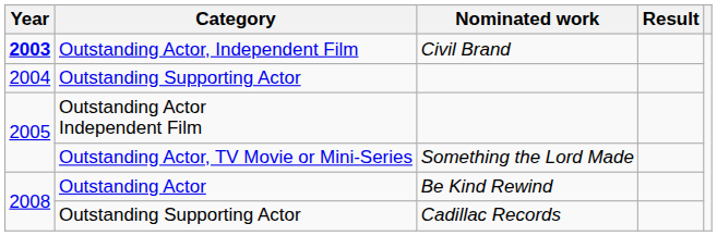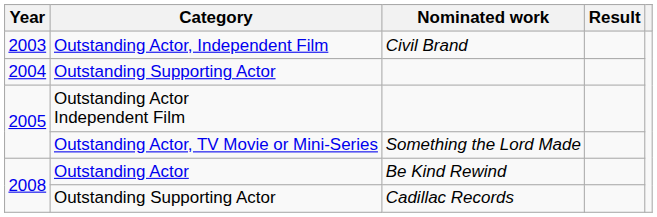Outstanding Actor, Independent Film | Year: bold -> normal
